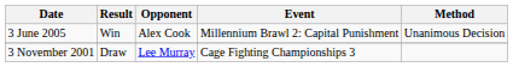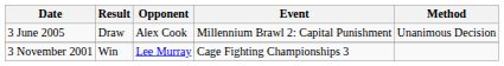3 June 2005 | Result: Win -> Draw
3 November 2001 | Result: Draw -> Win
